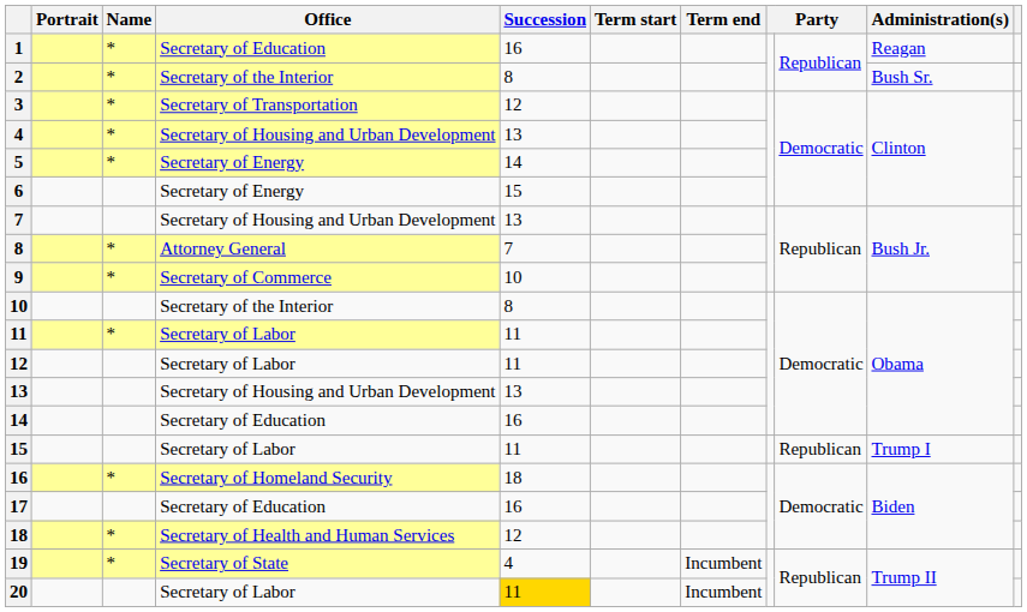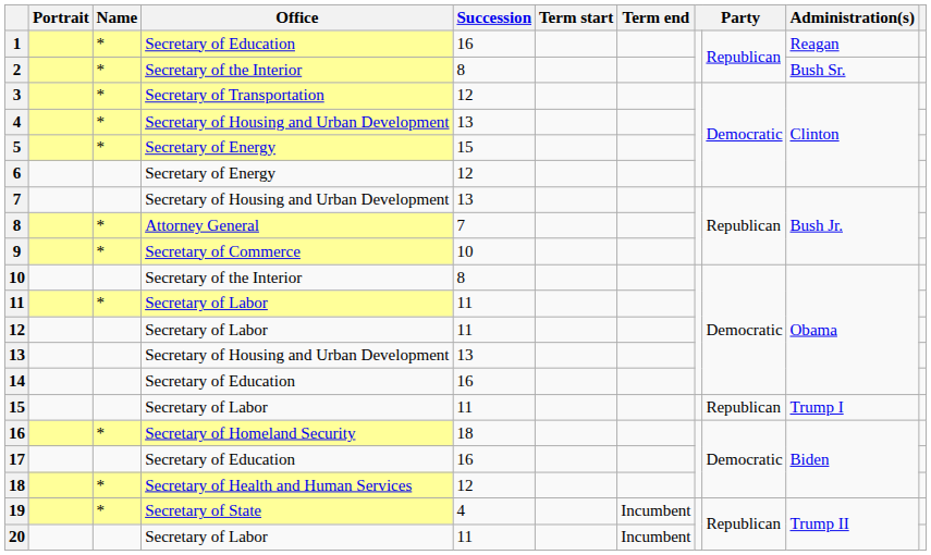5 | Succession: 14 -> 15
6 | Succession: 15 -> 12
20 | Succession: gold background -> no background
